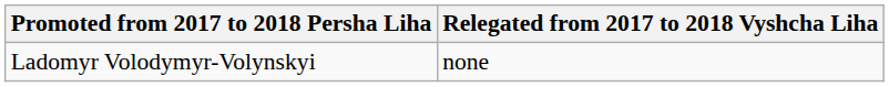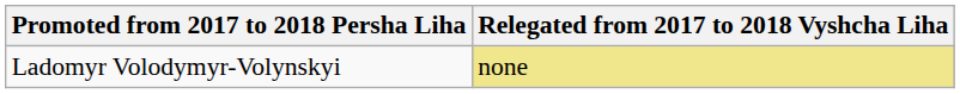Ladomyr Volodymyr-Volynskyi | Relegated from 2017 to 2018 Vyshcha Liha: no background -> khaki background
